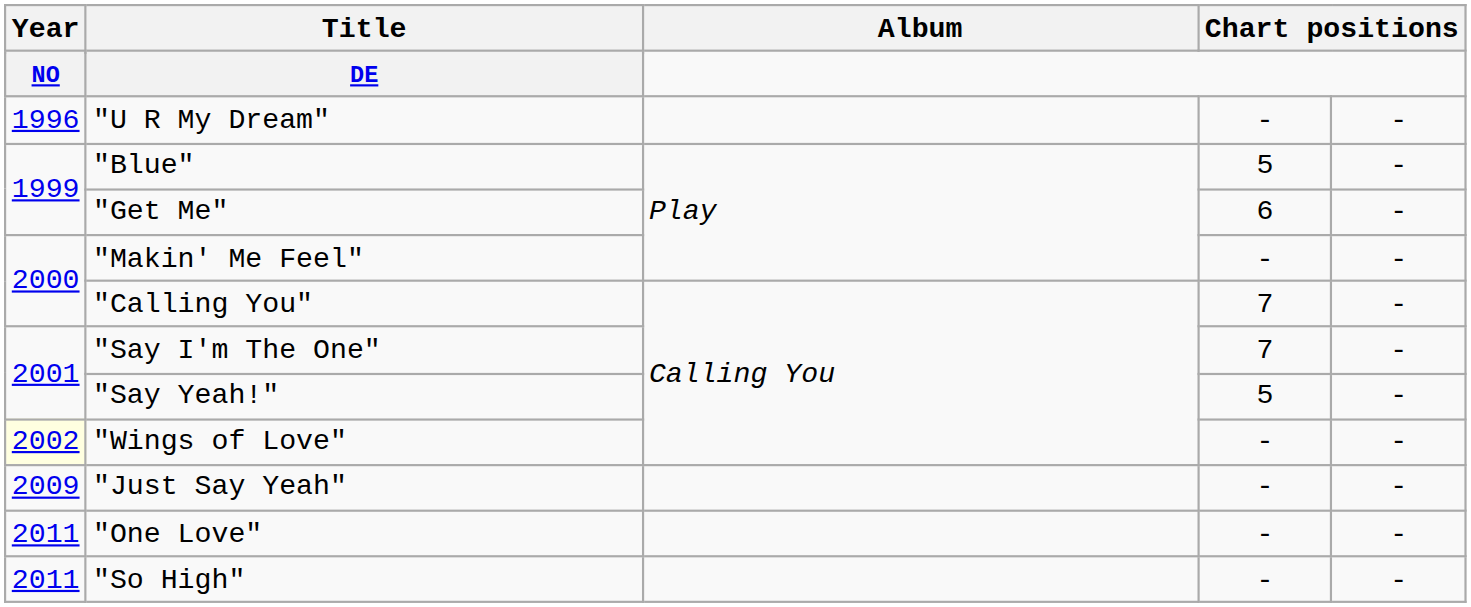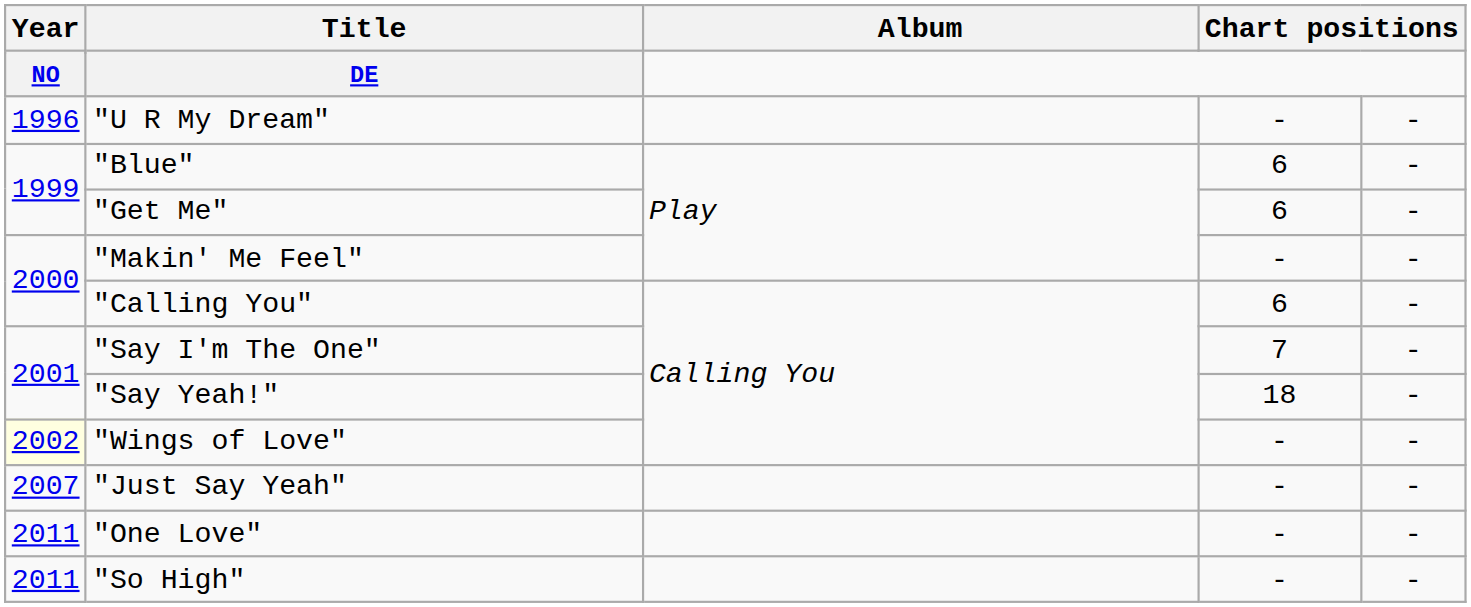"Blue" | column 4: 5 -> 6
"Calling You" | column 4: 7 -> 6
"Say Yeah!" | column 4: 5 -> 18
"Just Say Yeah" | Year: 2009 -> 2007
